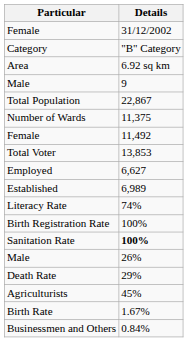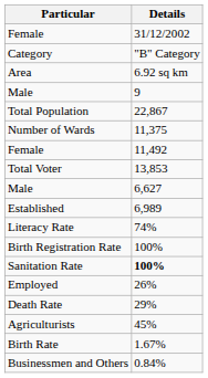row 10 | Particular: Employed -> Male
row 15 | Particular: Male -> Employed
